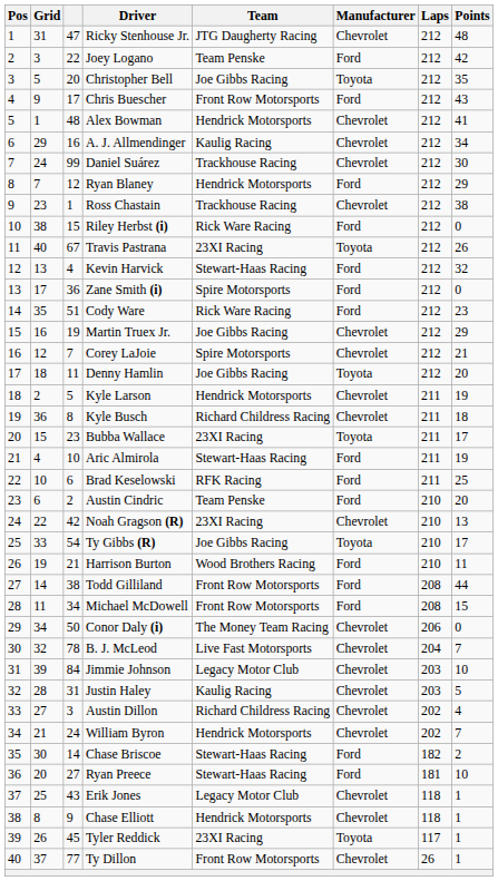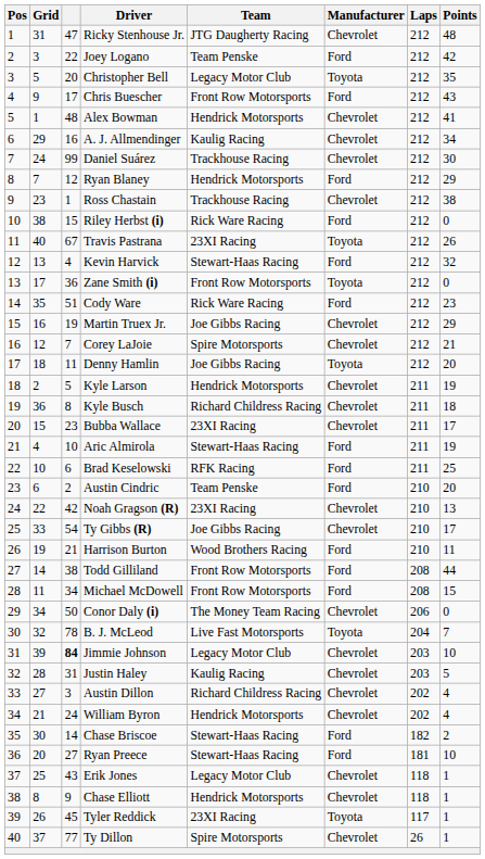Christopher Bell | Team: Joe Gibbs Racing -> Legacy Motor Club
Zane Smith (i) | Team: Spire Motorsports -> Front Row Motorsports
Zane Smith (i) | Manufacturer: Ford -> Toyota
Bubba Wallace | Manufacturer: Toyota -> Chevrolet
Ty Gibbs (R) | Manufacturer: Toyota -> Chevrolet
B. J. McLeod | Manufacturer: Chevrolet -> Toyota
Jimmie Johnson | column 3: normal -> bold
William Byron | Points: 7 -> 4
Ty Dillon | Team: Front Row Motorsports -> Spire Motorsports
